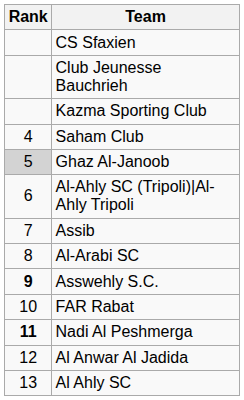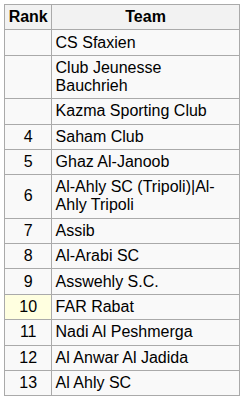Ghaz Al-Janoob | Rank: lightgrey background -> no background
Asswehly S.C. | Rank: bold -> normal
FAR Rabat | Rank: no background -> lightyellow background
Nadi Al Peshmerga | Rank: bold -> normal
